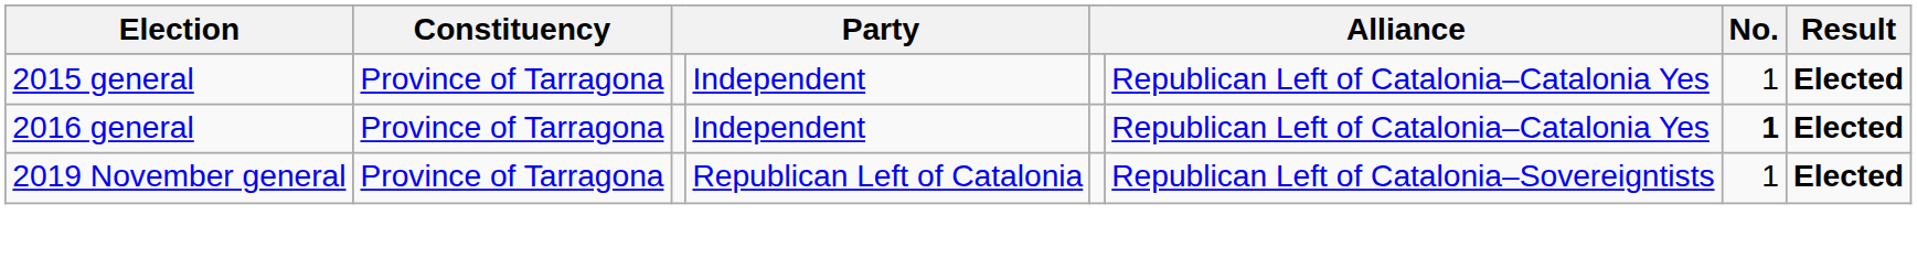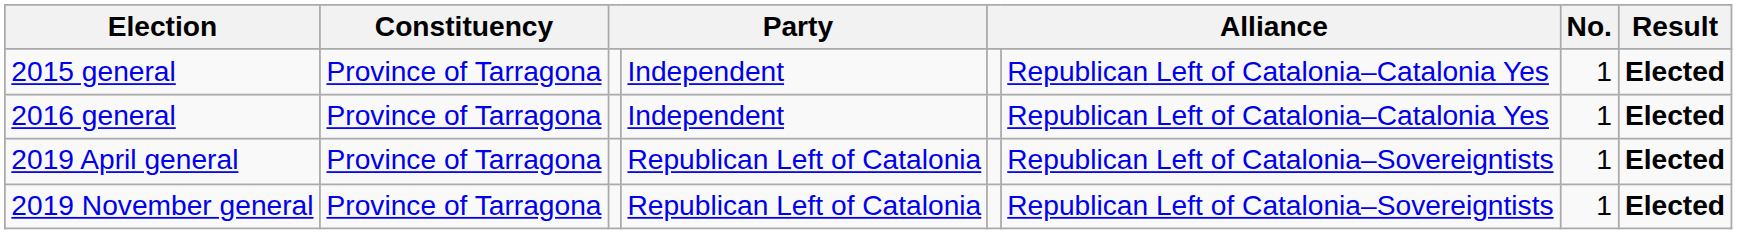2016 general | No.: bold -> normal
+ row: 2019 April general | Province of Tarragona | Republican Left of Catalonia | Republican Left of Catalonia–Sovereigntists | 1 | Elected
